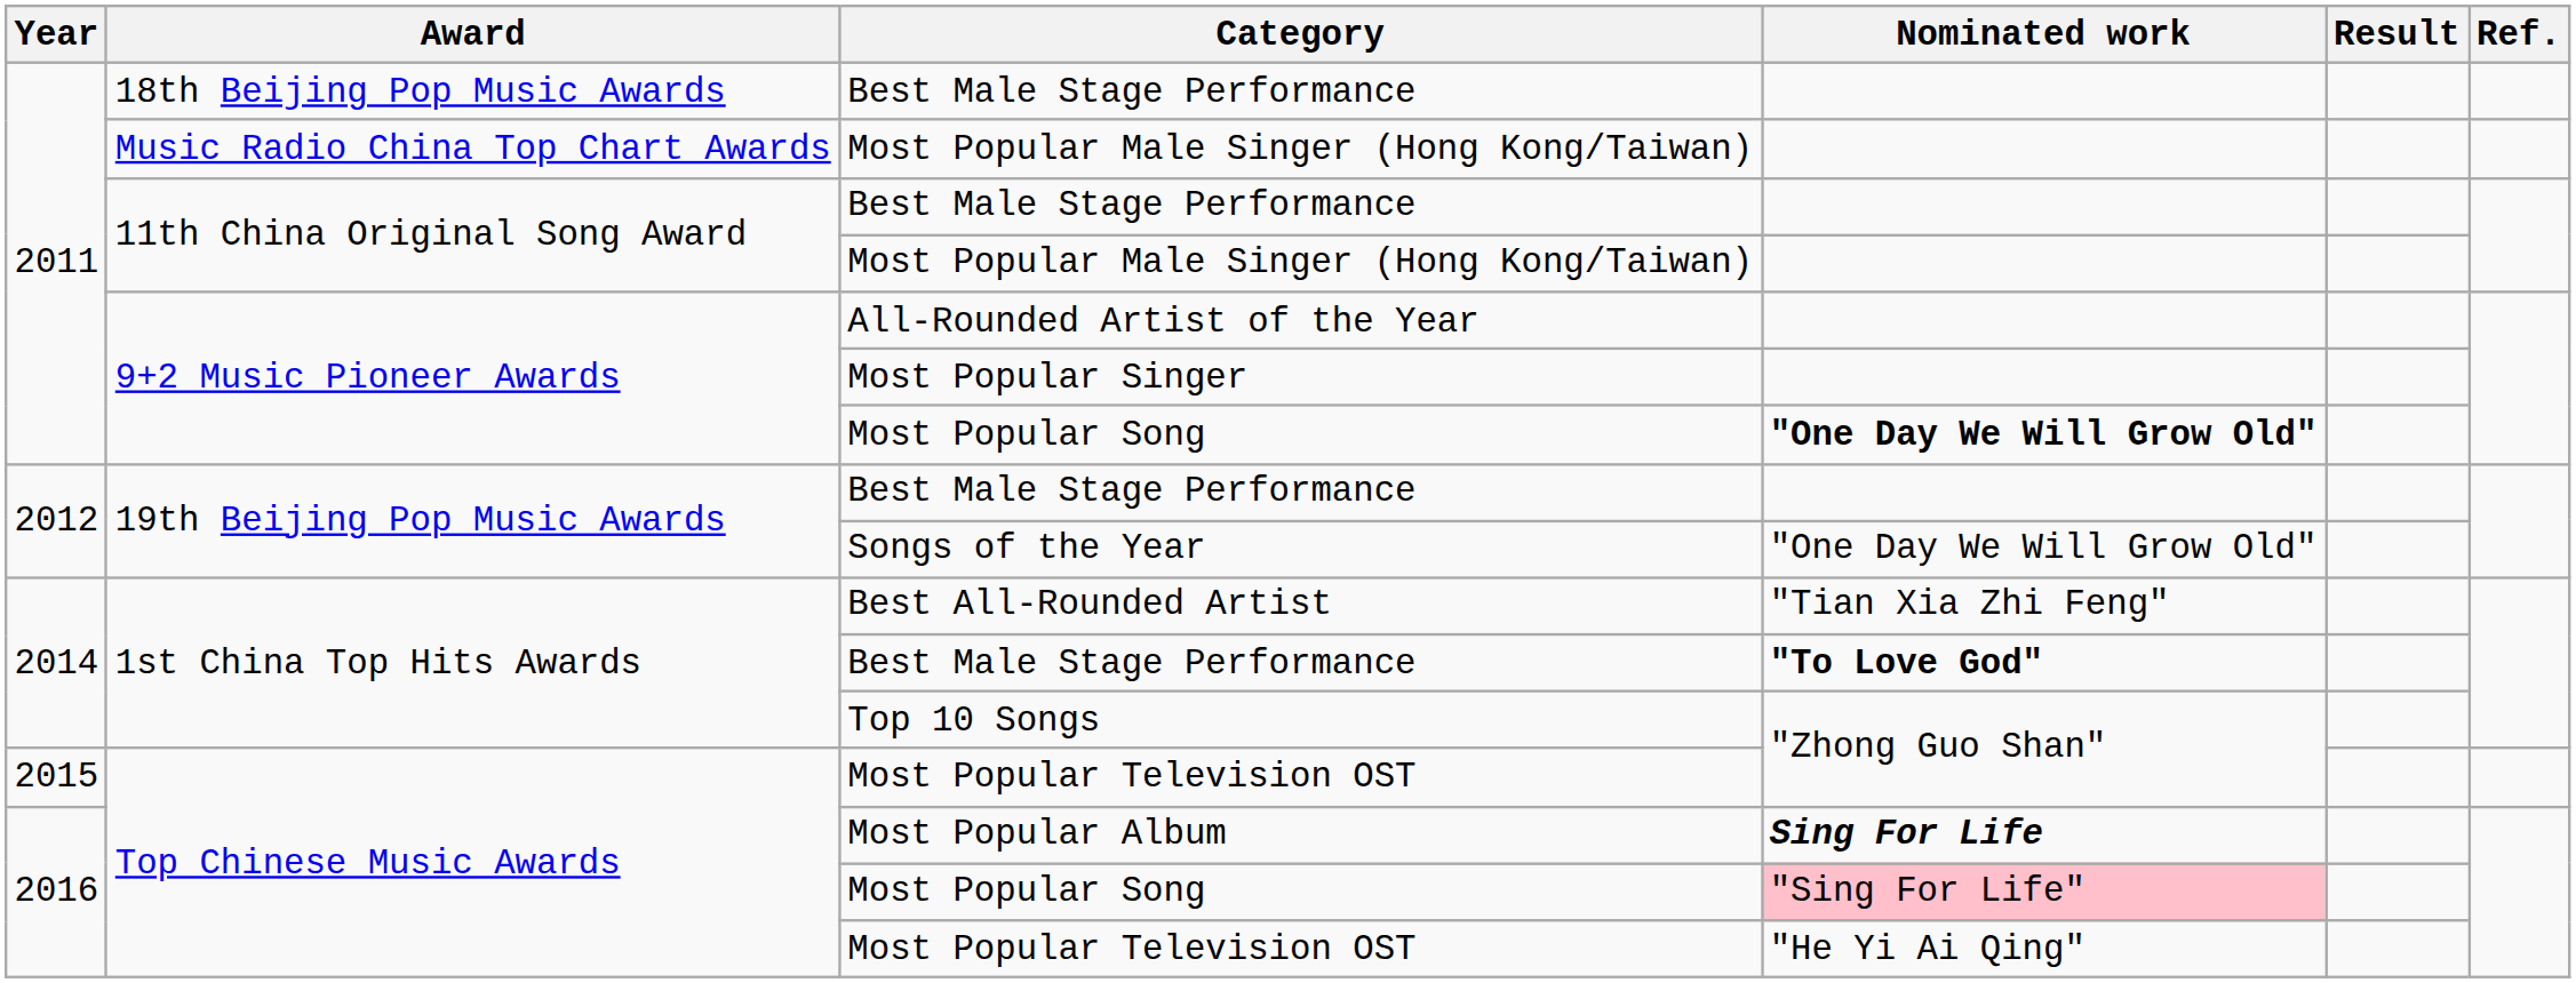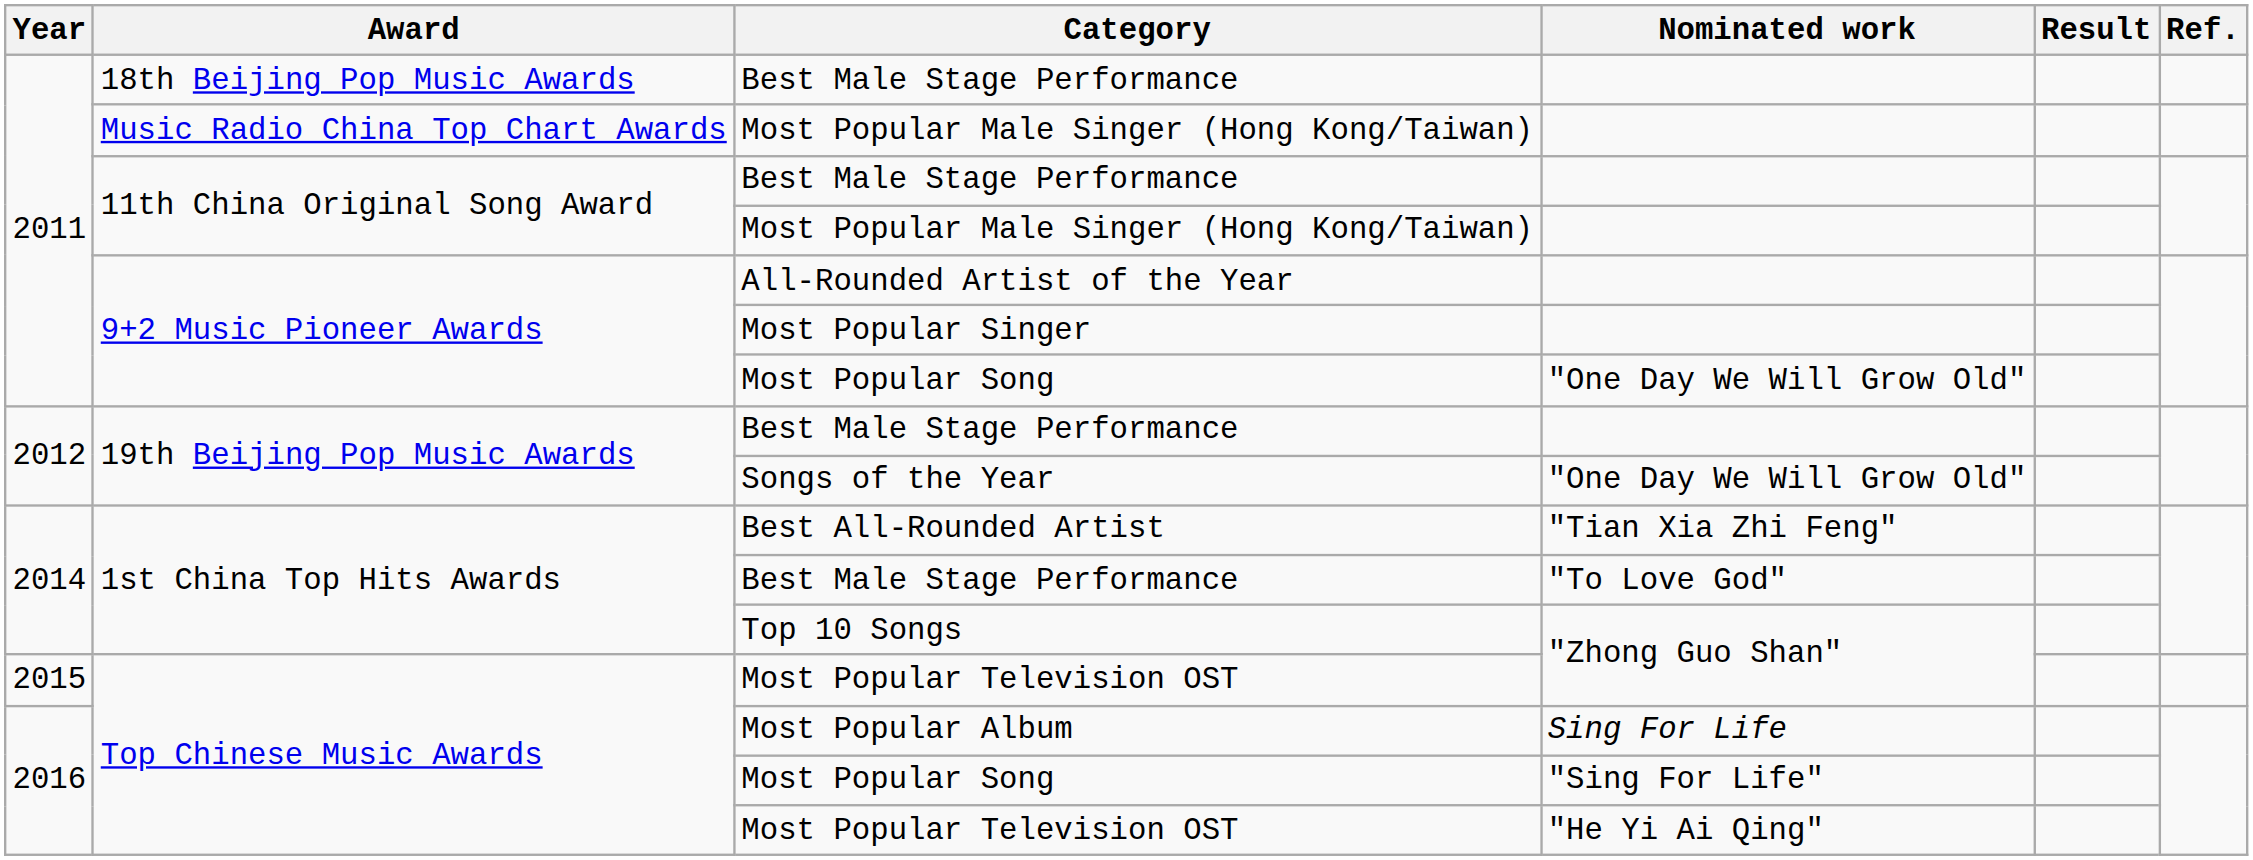9+2 Music Pioneer Awards / Most Popular Song | Nominated work: bold -> normal
1st China Top Hits Awards / Best Male Stage Performance | Nominated work: bold -> normal
Most Popular Album | Nominated work: bold -> normal
Top Chinese Music Awards / Most Popular Song | Nominated work: pink background -> no background
